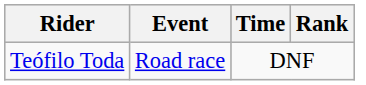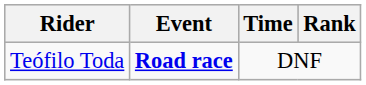Teófilo Toda | Event: normal -> bold
